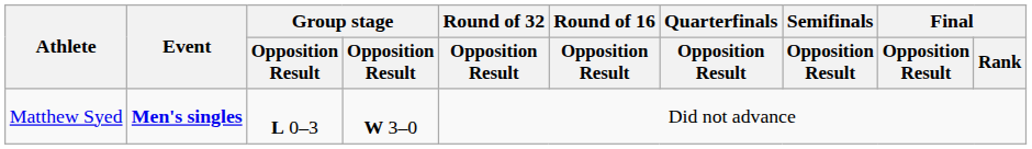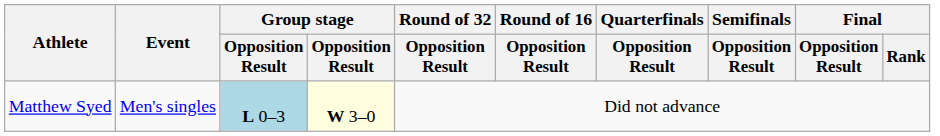Matthew Syed | Event: bold -> normal
Matthew Syed | column 3: no background -> lightblue background
Matthew Syed | column 4: no background -> lightyellow background
